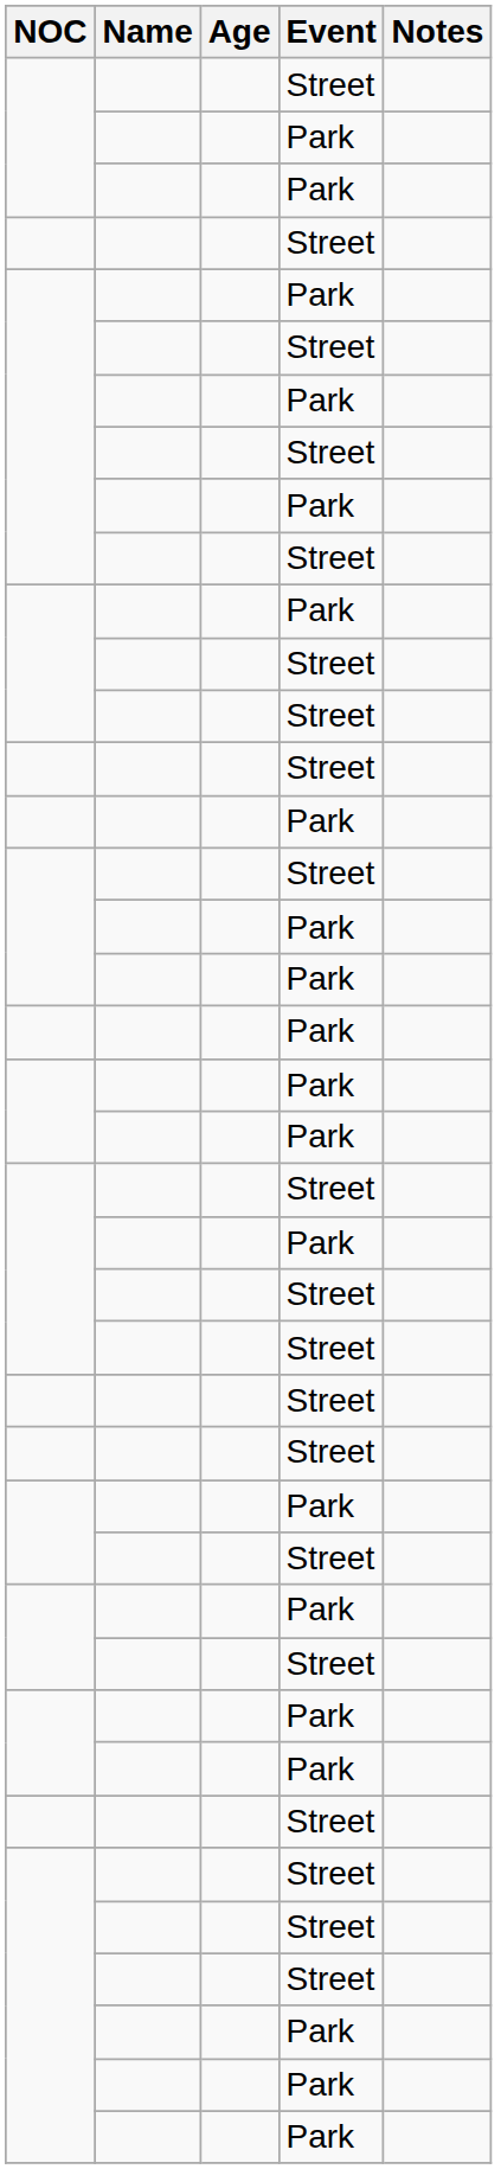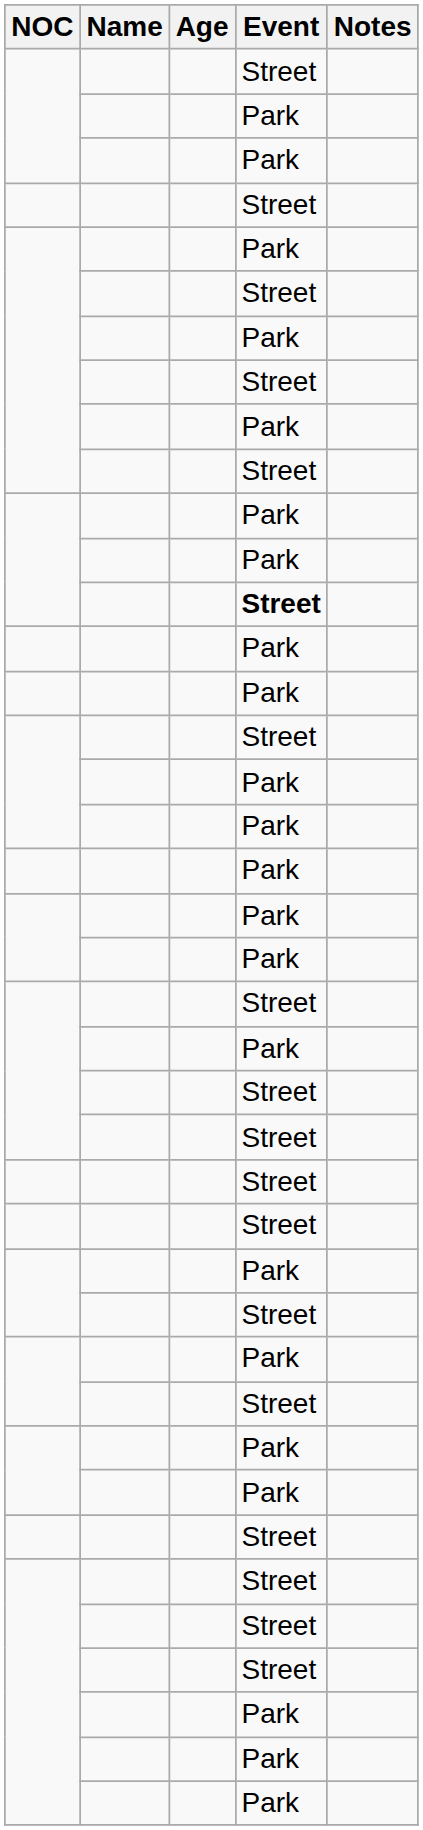row 13 | Event: Street -> Park
row 14 | Event: normal -> bold
row 15 | Event: Street -> Park
